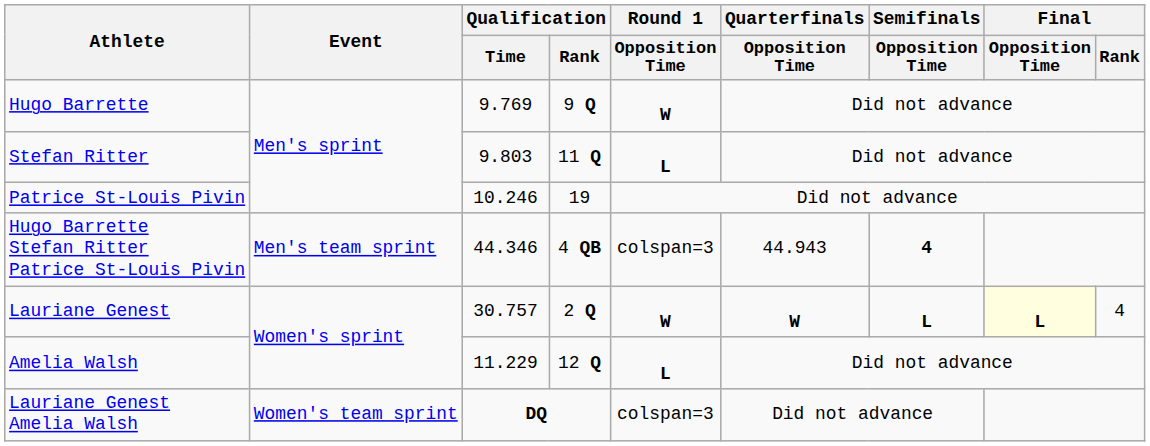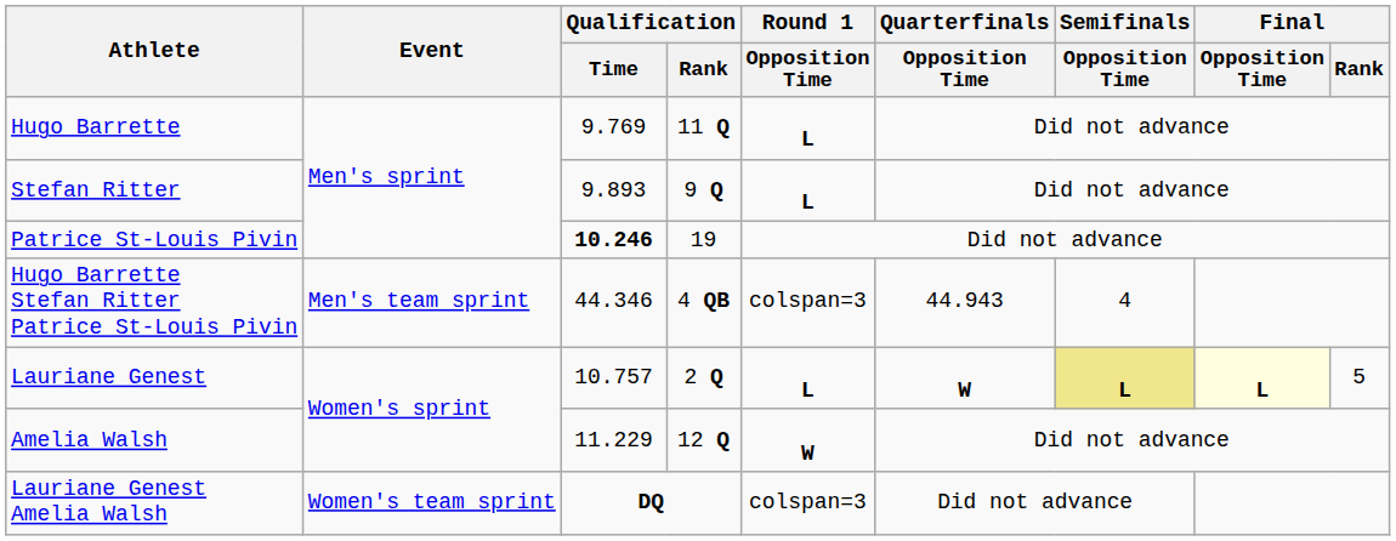Hugo Barrette | Qualification / Rank: 9 Q -> 11 Q
Hugo Barrette | Round 1 / Opposition Time: W -> L
Stefan Ritter | Qualification / Time: 9.803 -> 9.893
Stefan Ritter | Qualification / Rank: 11 Q -> 9 Q
Patrice St-Louis Pivin | Qualification / Time: normal -> bold
Hugo Barrette Stefan Ritter Patrice St-Louis Pivin | Semifinals / Opposition Time: bold -> normal
Lauriane Genest | Qualification / Time: 30.757 -> 10.757
Lauriane Genest | Round 1 / Opposition Time: W -> L
Lauriane Genest | Semifinals / Opposition Time: no background -> khaki background
Lauriane Genest | Final / Rank: 4 -> 5
Amelia Walsh | Round 1 / Opposition Time: L -> W
